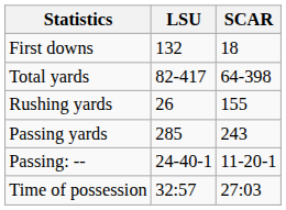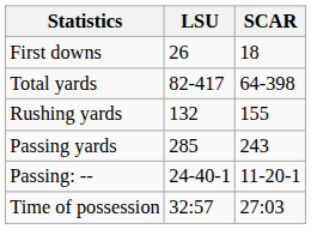First downs | LSU: 132 -> 26
Rushing yards | LSU: 26 -> 132
